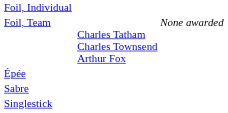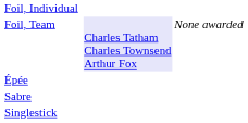Foil, Team | column 2: no background -> lavender background
